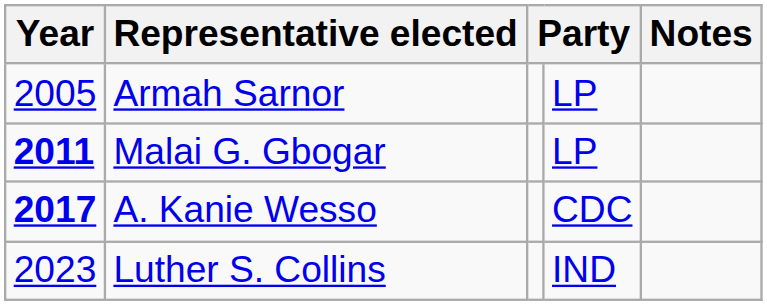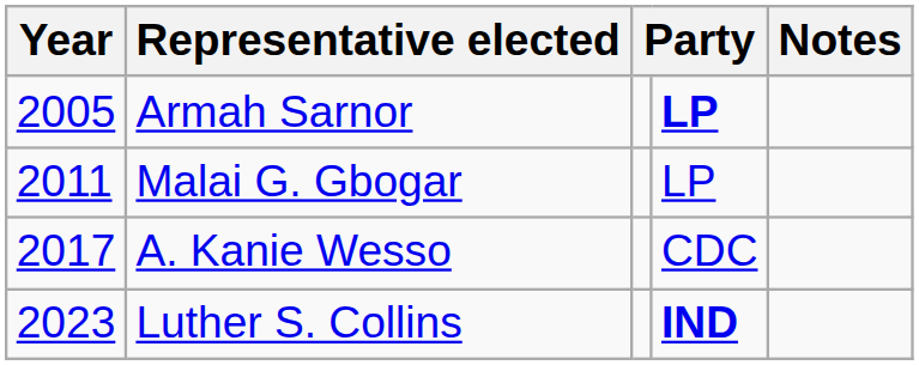Armah Sarnor | column 4: normal -> bold
Malai G. Gbogar | Year: bold -> normal
A. Kanie Wesso | Year: bold -> normal
Luther S. Collins | column 4: normal -> bold
